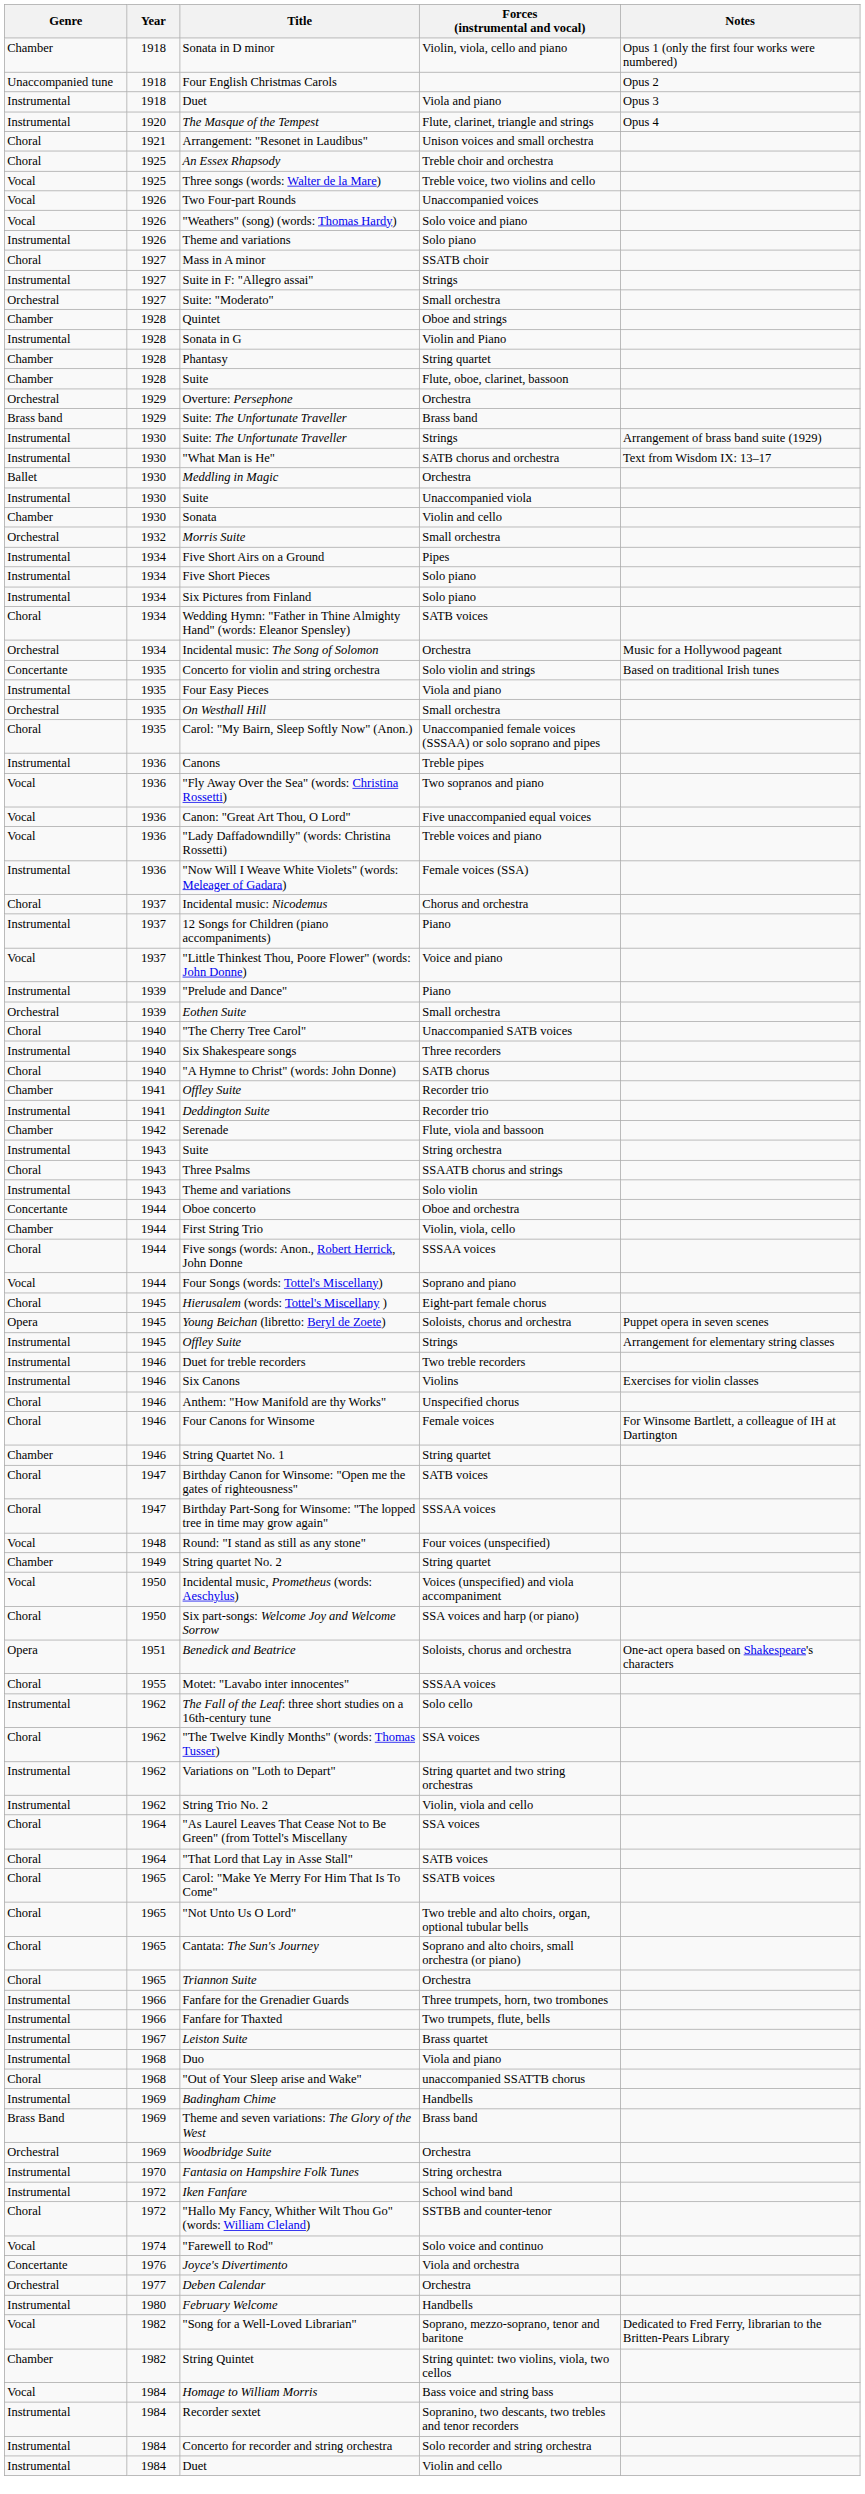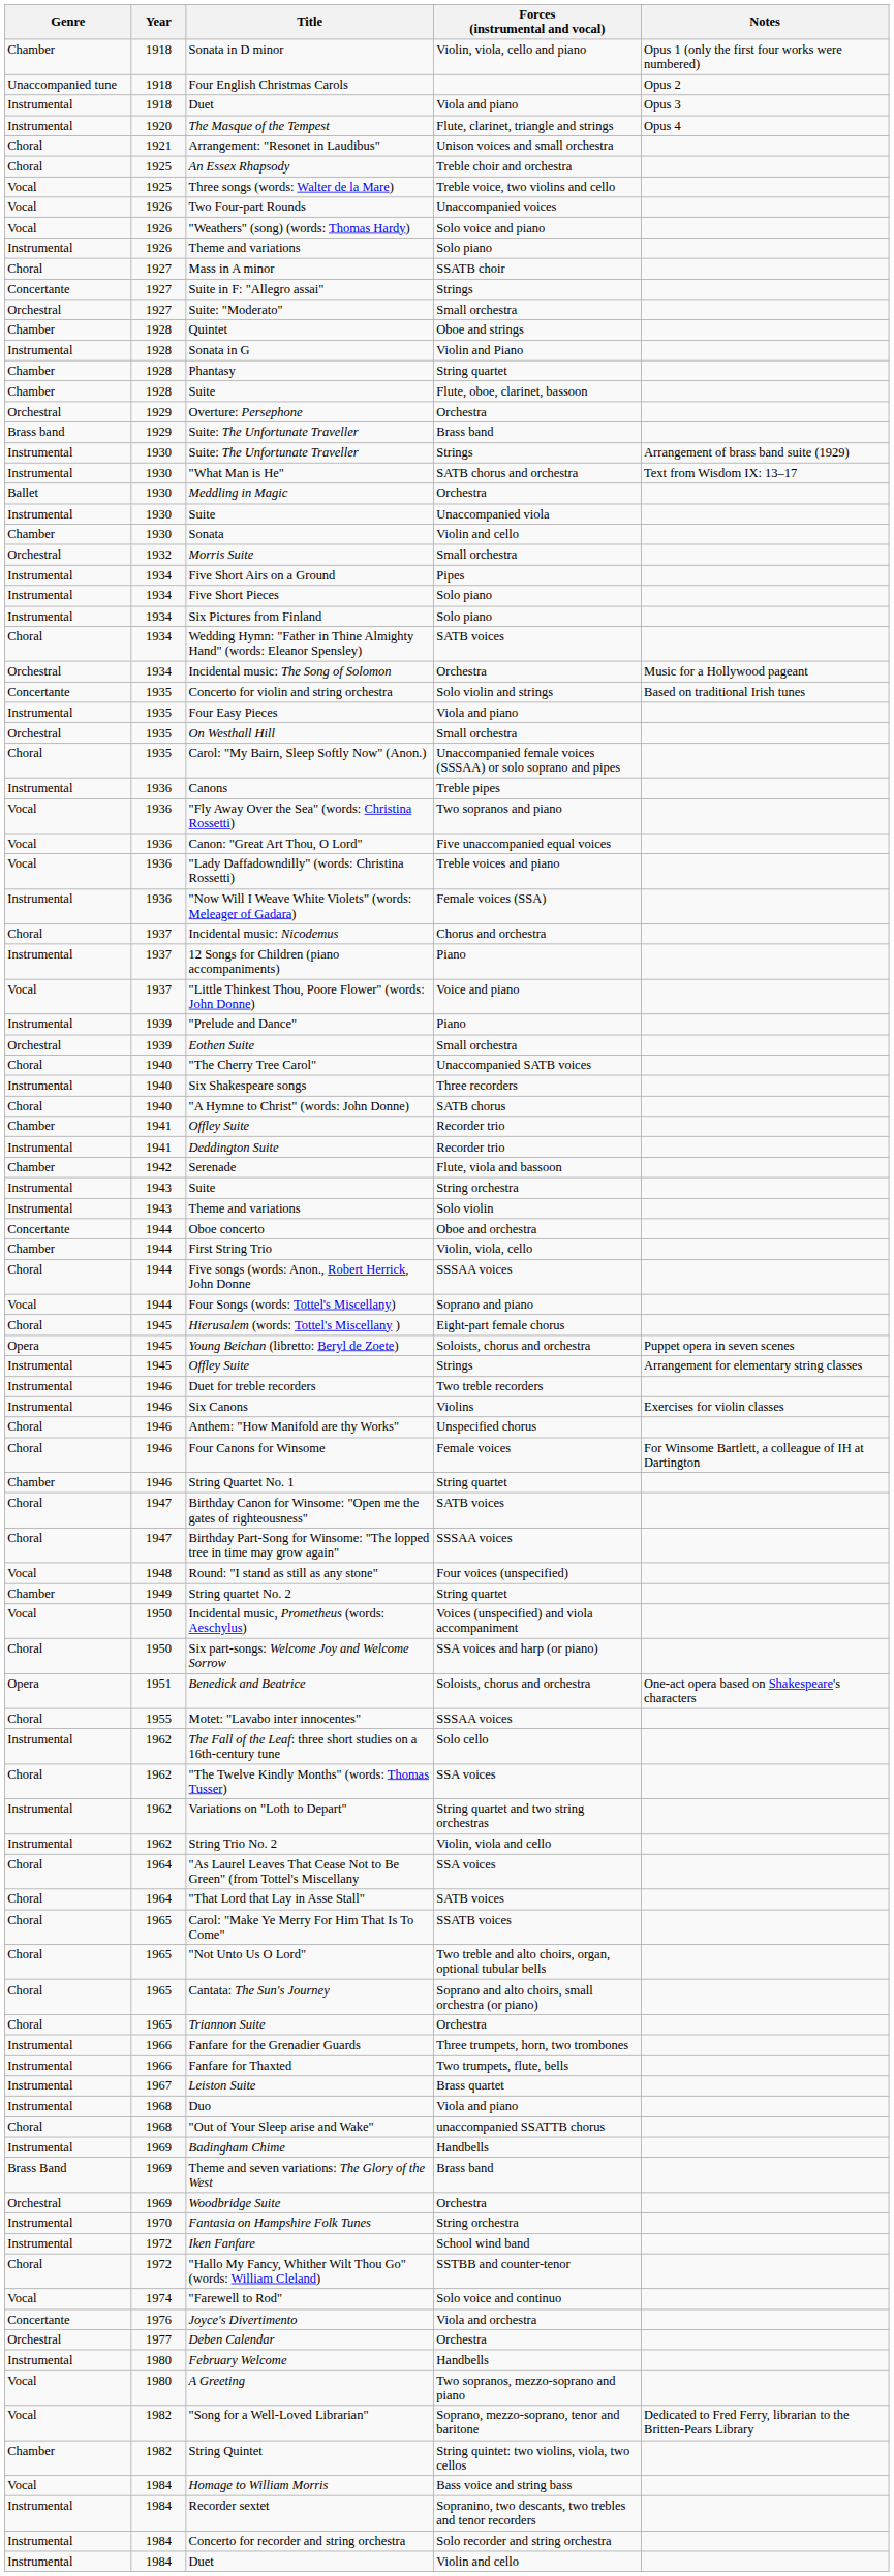Suite in F: "Allegro assai" | Genre: Instrumental -> Concertante
- row: Choral | 1943 | Three Psalms | SSAATB chorus and strings
+ row: Vocal | 1980 | A Greeting | Two sopranos, mezzo-soprano and piano
